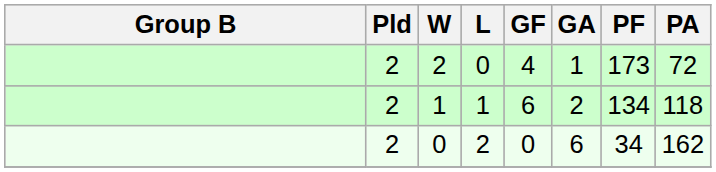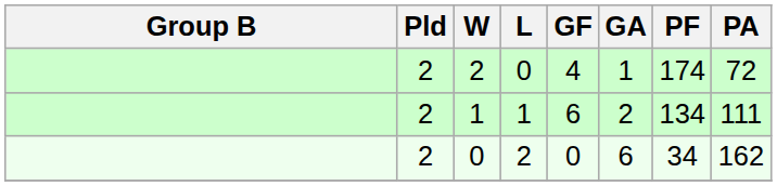row 2 | PF: 173 -> 174
row 3 | PA: 118 -> 111
